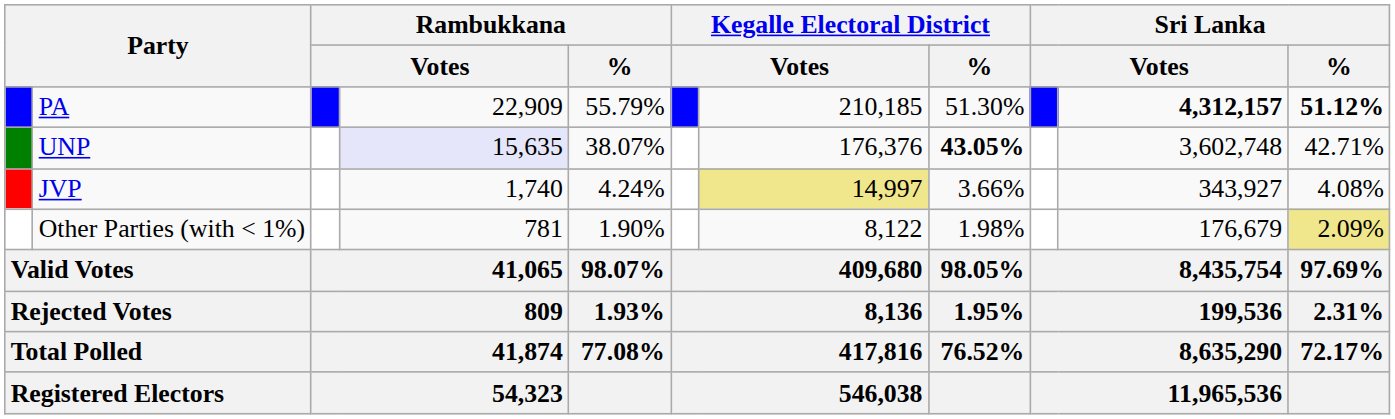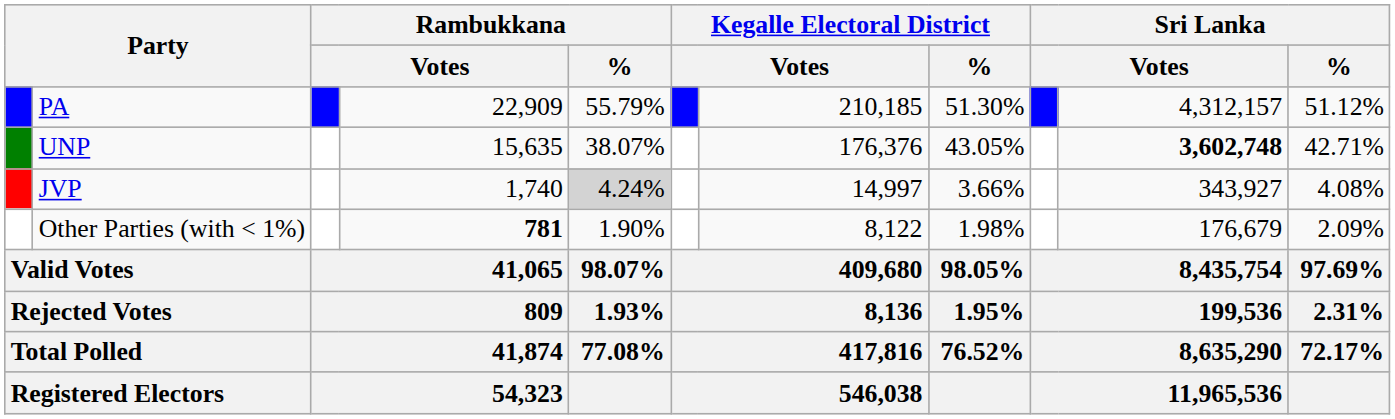PA | column 10: bold -> normal
PA | Sri Lanka / %: bold -> normal
UNP | column 4: lavender background -> no background
UNP | Kegalle Electoral District / %: bold -> normal
UNP | column 10: normal -> bold
JVP | Rambukkana / %: no background -> lightgrey background
JVP | column 7: khaki background -> no background
Other Parties (with < 1%) | column 4: normal -> bold
Other Parties (with < 1%) | Sri Lanka / %: khaki background -> no background
